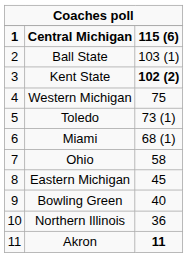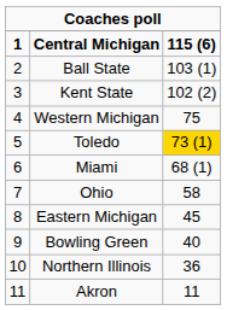Kent State | column 3: bold -> normal
Toledo | column 3: no background -> gold background
Akron | column 3: bold -> normal
